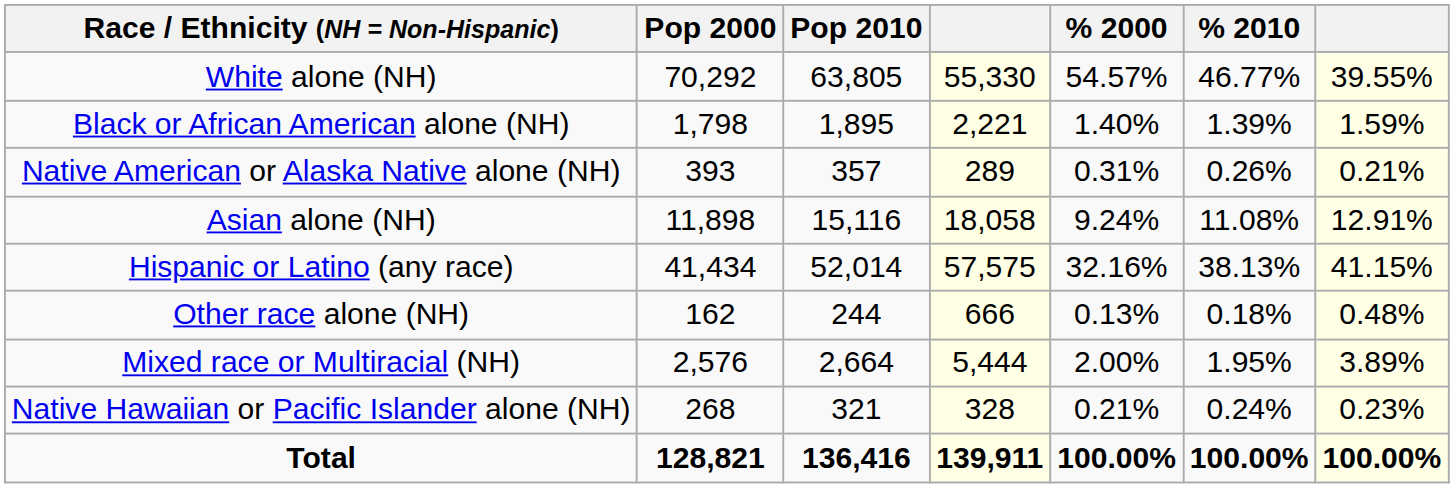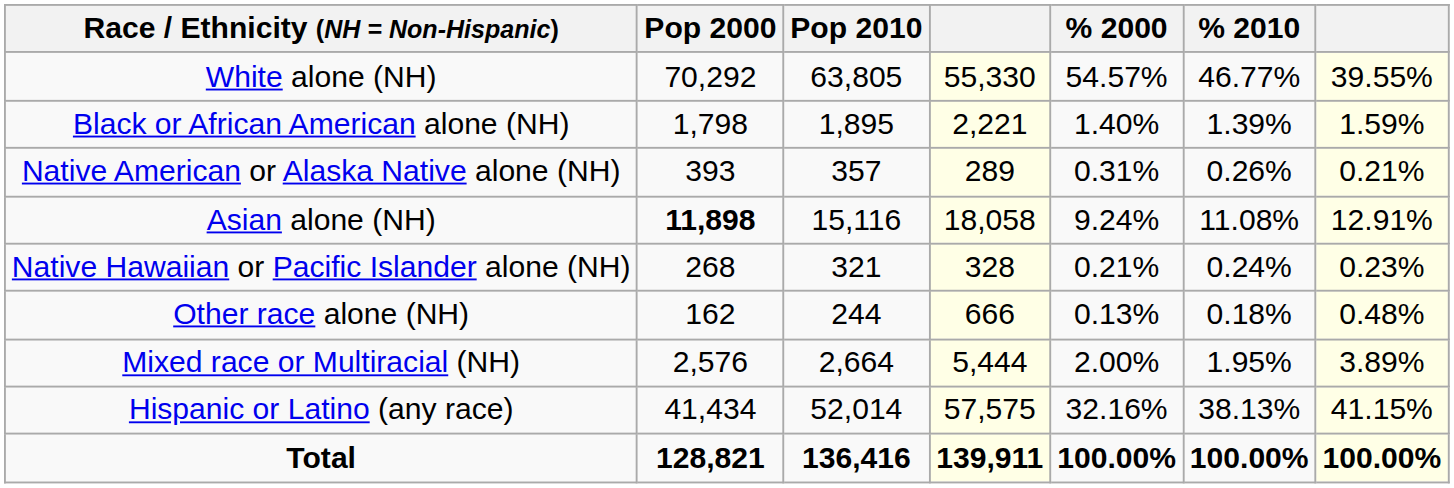Asian alone (NH) | Pop 2000: normal -> bold
rows swapped: Native Hawaiian or Pacific Islander alone (NH) <-> Hispanic or Latino (any race)
